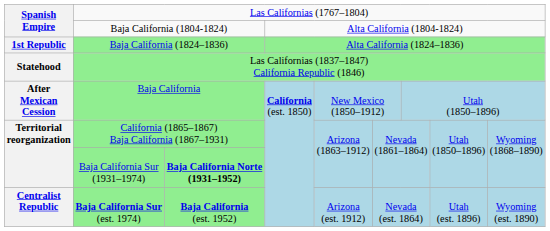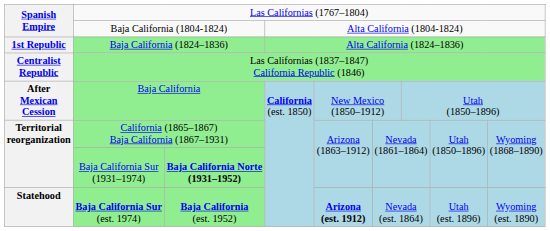Las Californias (1837–1847) California Republic (1846) | column 1: Statehood -> Centralist Republic
Baja California Sur (est. 1974) | column 1: Centralist Republic -> Statehood
Baja California Sur (est. 1974) | column 5: normal -> bold
